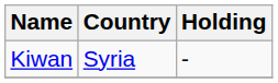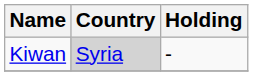Kiwan | Country: no background -> lightgrey background
